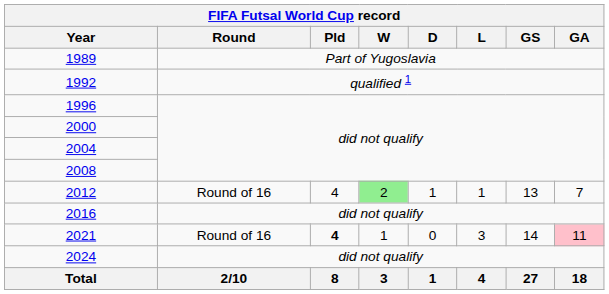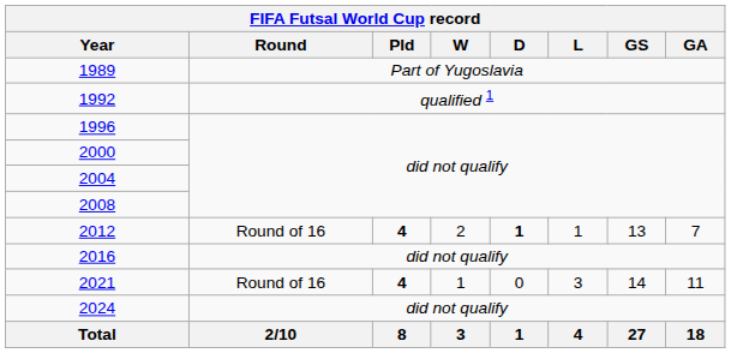2012 | FIFA Futsal World Cup record / Pld: normal -> bold
2012 | FIFA Futsal World Cup record / W: lightgreen background -> no background
2012 | FIFA Futsal World Cup record / D: normal -> bold
2021 | FIFA Futsal World Cup record / GA: pink background -> no background
